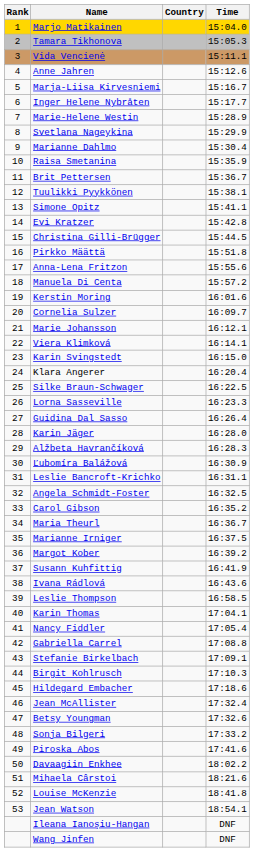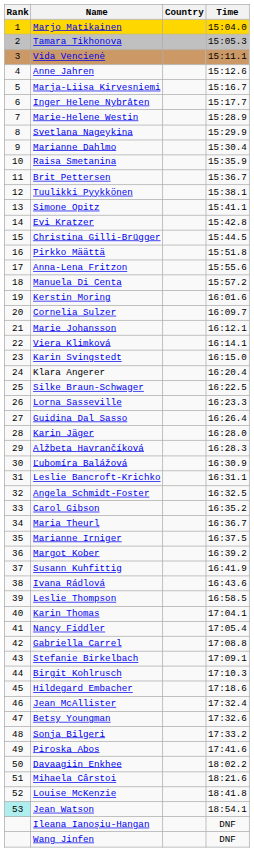Jean Watson | Rank: no background -> paleturquoise background
